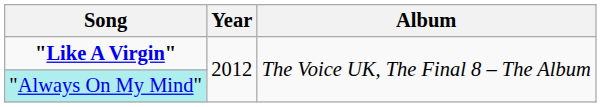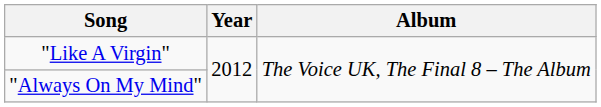"Like A Virgin" | Song: bold -> normal
"Always On My Mind" | Song: paleturquoise background -> no background
